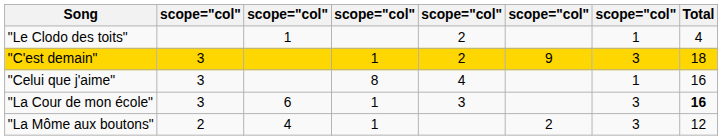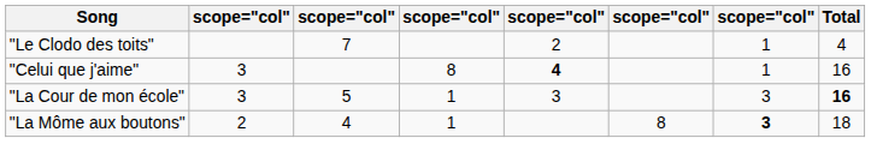"Le Clodo des toits" | column 3: 1 -> 7
- row: "C'est demain" | 3 | 1 | 2 | 9 | 3 | 18
"Celui que j'aime" | column 5: normal -> bold
"La Cour de mon école" | column 3: 6 -> 5
"La Môme aux boutons" | column 6: 2 -> 8
"La Môme aux boutons" | column 7: normal -> bold
"La Môme aux boutons" | Total: 12 -> 18
